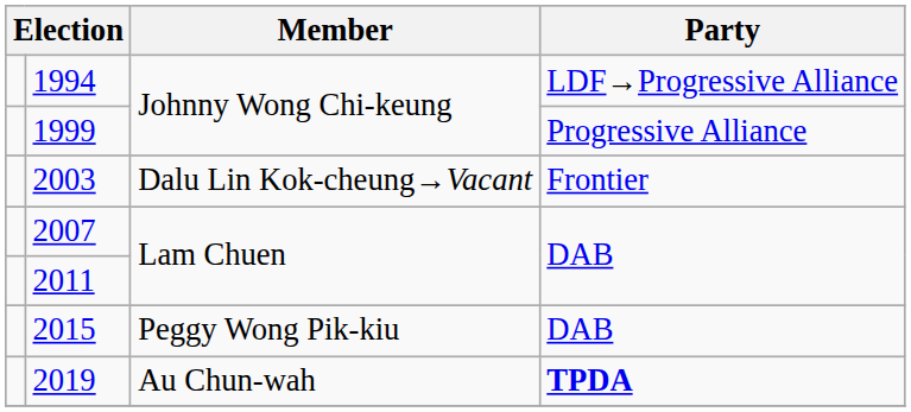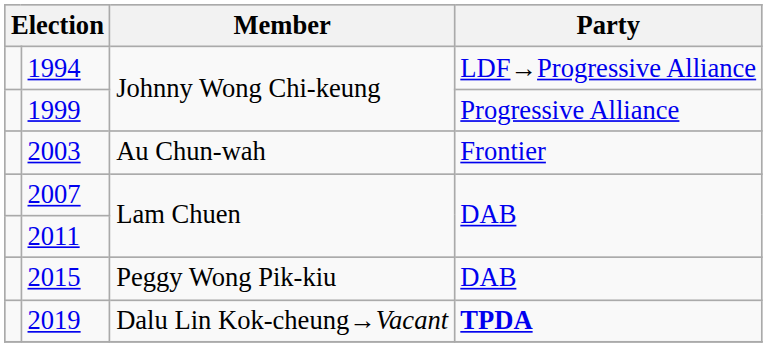2003 | Member: Dalu Lin Kok-cheung→Vacant -> Au Chun-wah
2019 | Member: Au Chun-wah -> Dalu Lin Kok-cheung→Vacant
